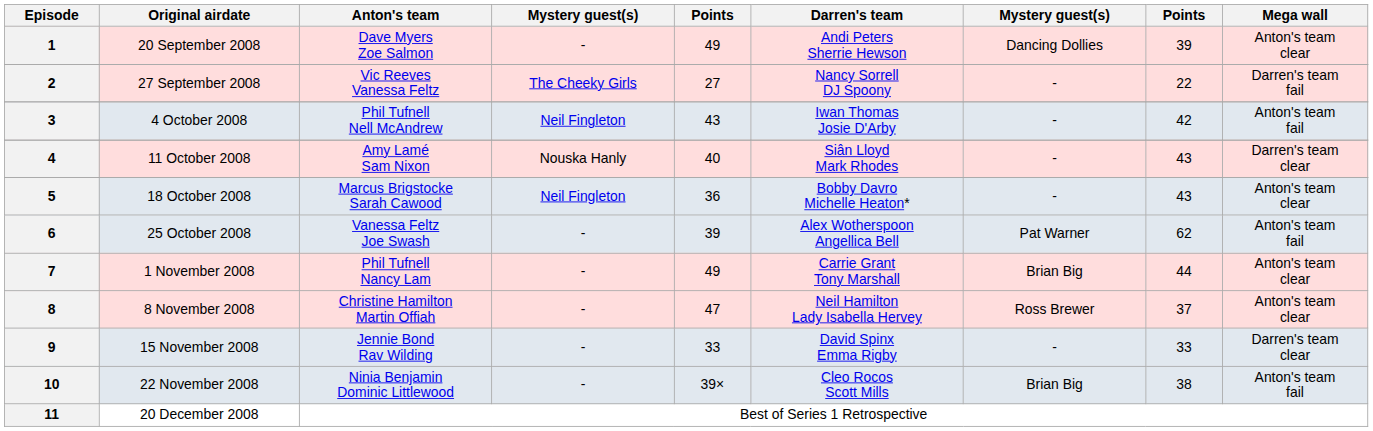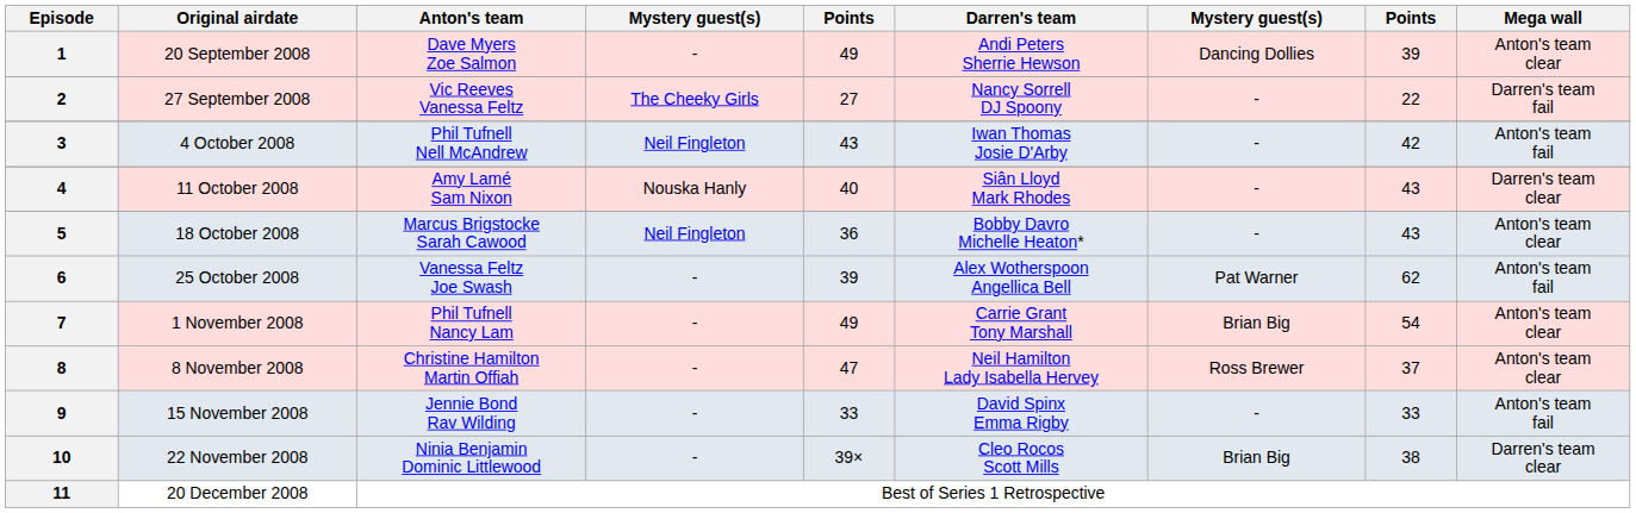7 | column 8: 44 -> 54
9 | Mega wall: Darren's team clear -> Anton's team fail
10 | Mega wall: Anton's team fail -> Darren's team clear
